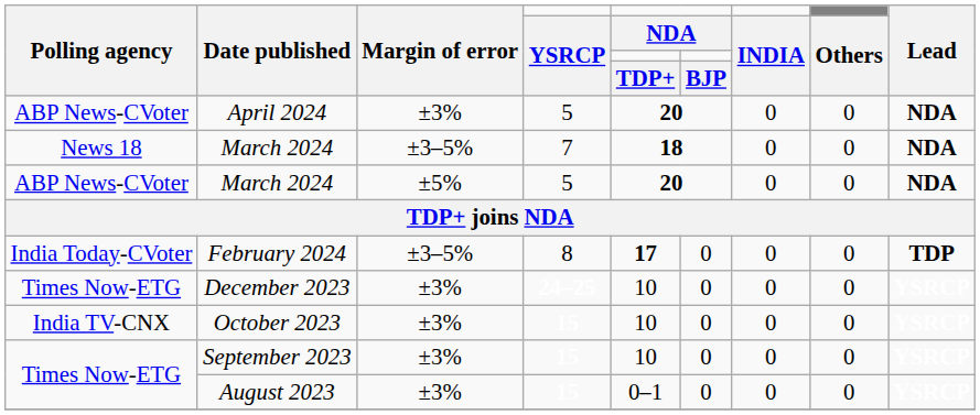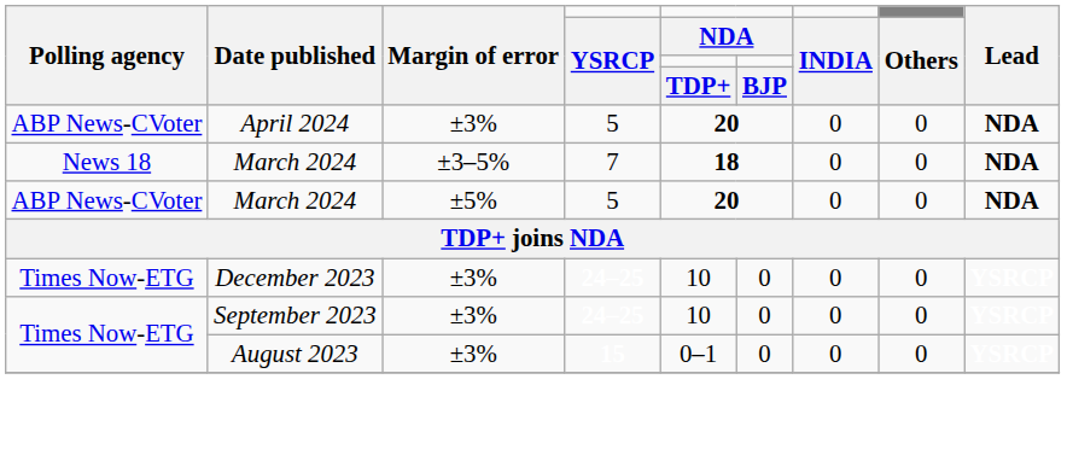- row: India Today-CVoter | February 2024 | ±3–5% | 8 | 17 | 0 | 0 | 0 | TDP
- row: India TV-CNX | October 2023 | ±3% | 15 | 10 | 0 | 0 | 0 | YSRCP
September 2023 | YSRCP: 15 -> 24–25
